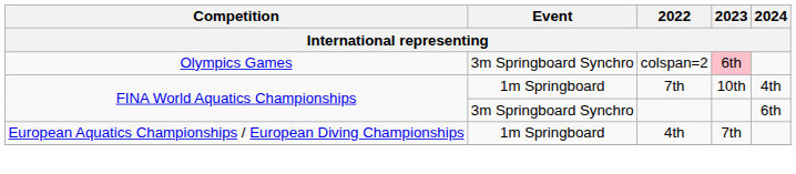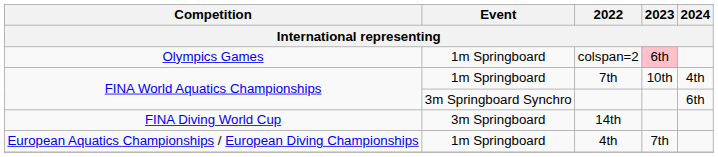colspan=2 | Event: 3m Springboard Synchro -> 1m Springboard
+ row: FINA Diving World Cup | 3m Springboard | 14th
